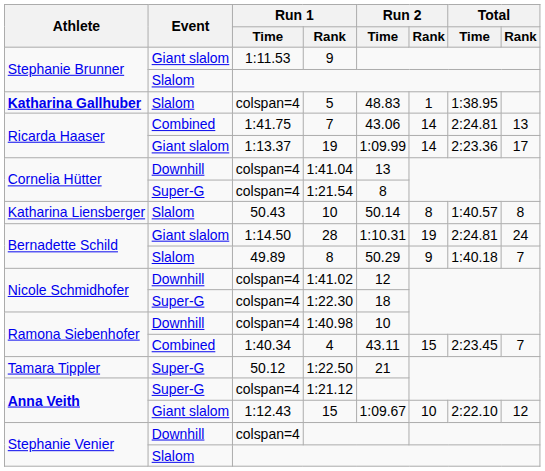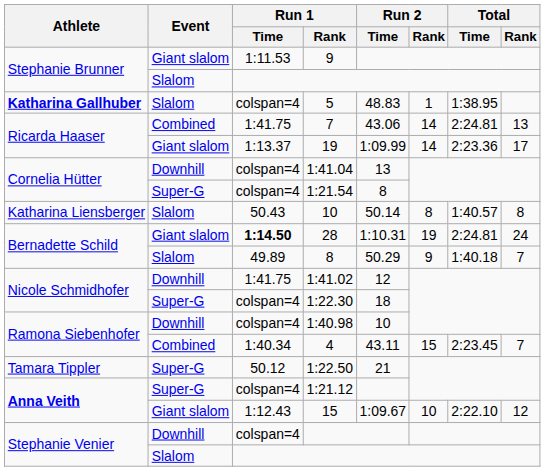28 | Run 1 / Time: normal -> bold
1:41.02 | Run 1 / Time: colspan=4 -> 1:41.75
